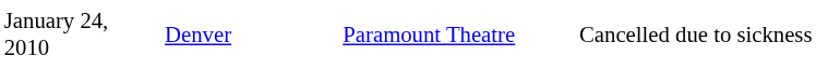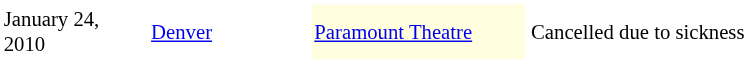January 24, 2010 | column 3: no background -> lightyellow background
